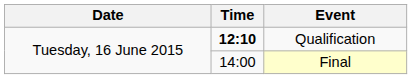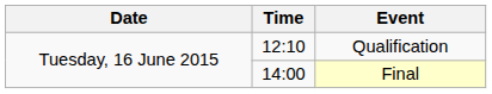Qualification | Time: bold -> normal
